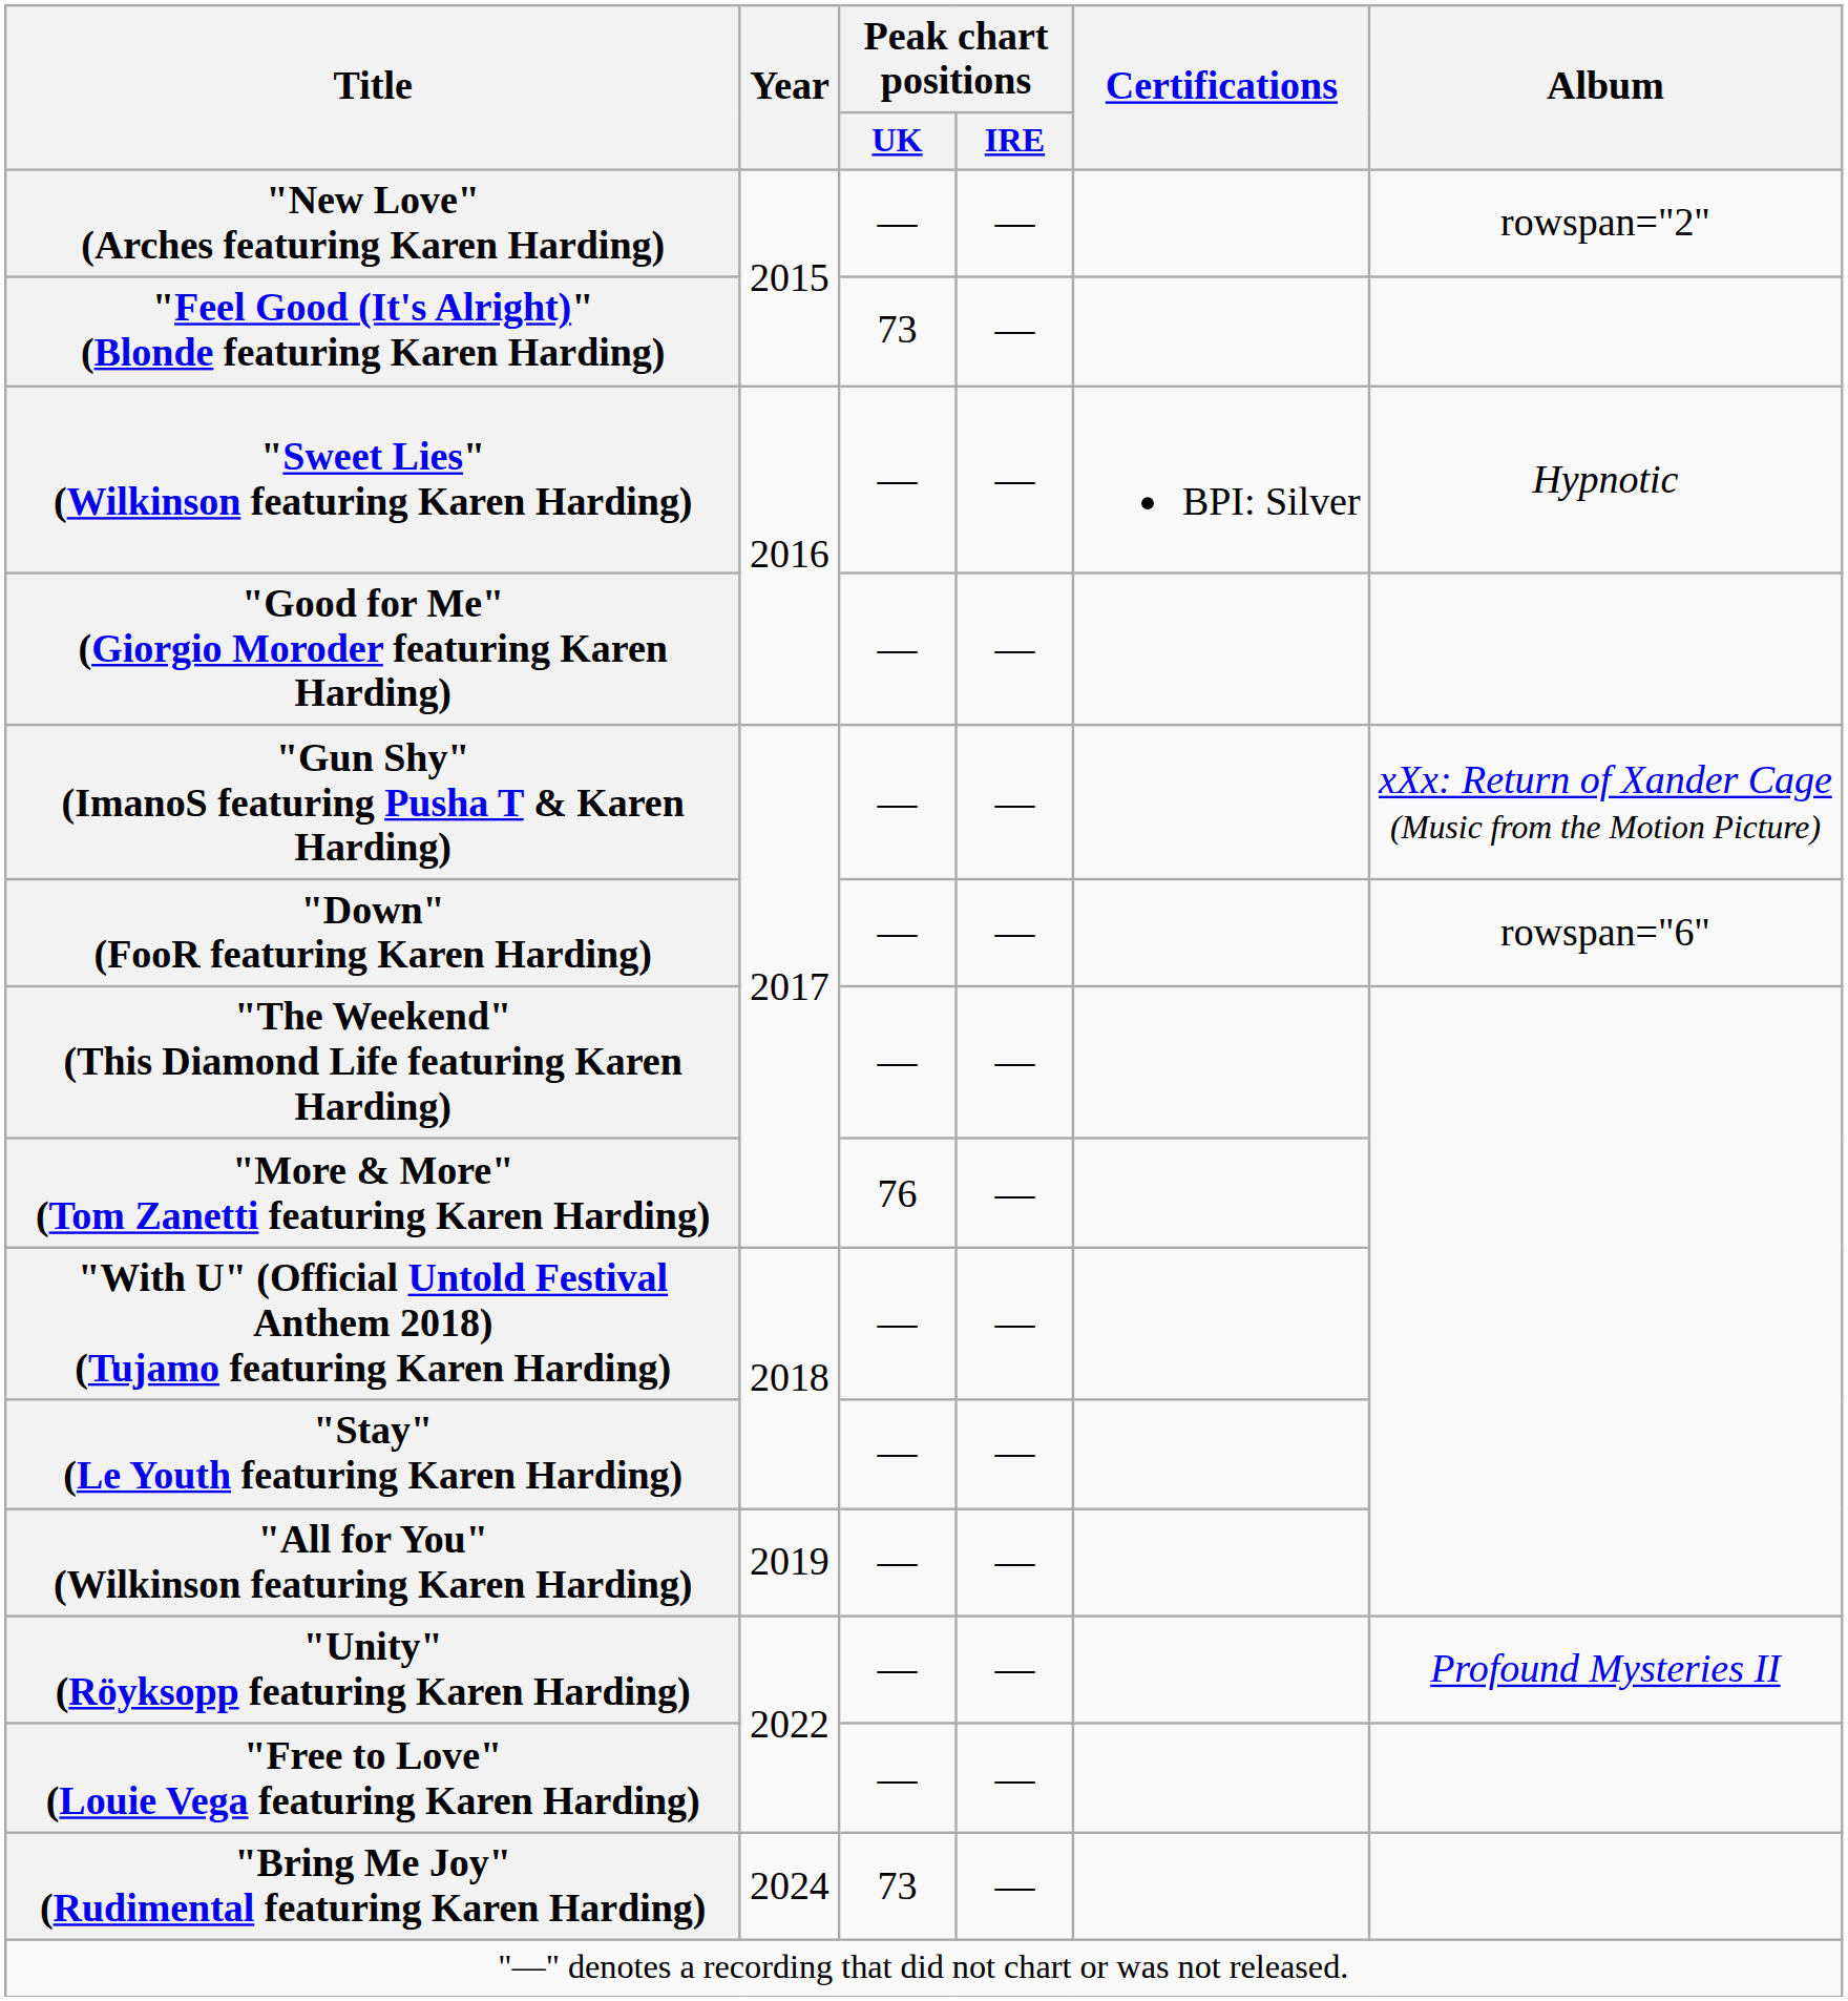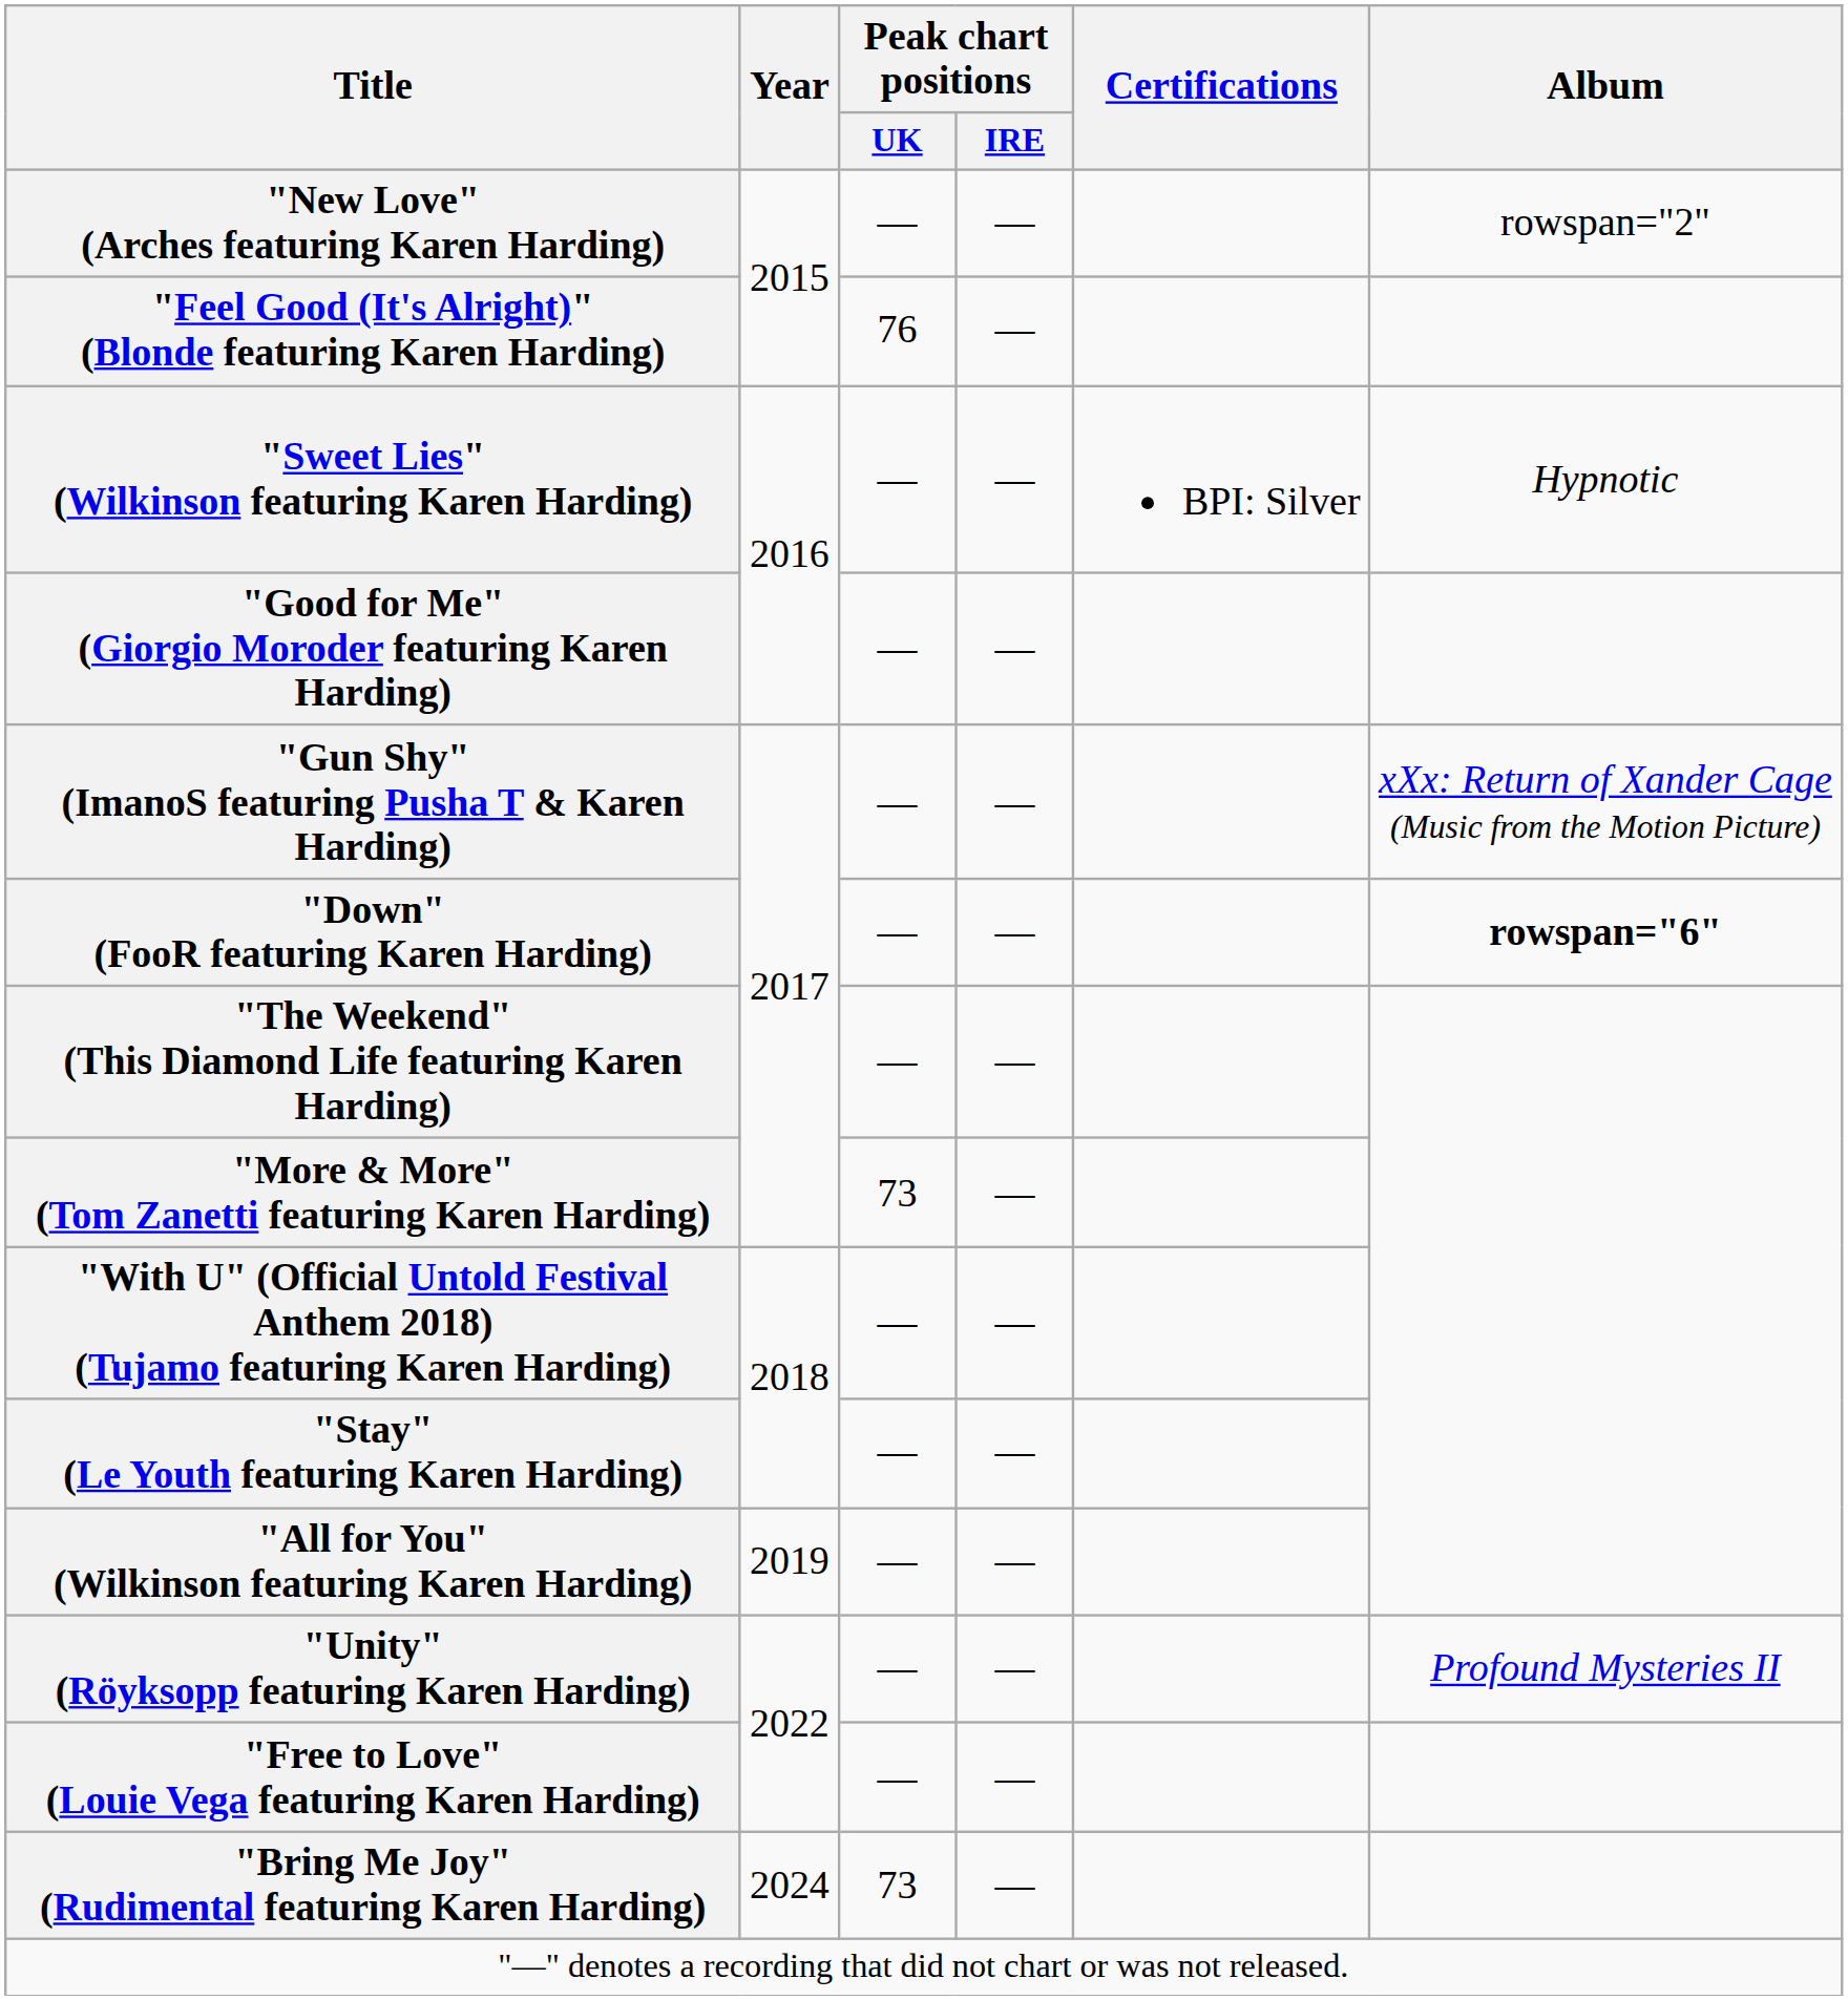"Feel Good (It's Alright)" (Blonde featuring Karen Harding) | Peak chart positions / UK: 73 -> 76
"Down" (FooR featuring Karen Harding) | Album: normal -> bold
"More & More" (Tom Zanetti featuring Karen Harding) | Peak chart positions / UK: 76 -> 73
